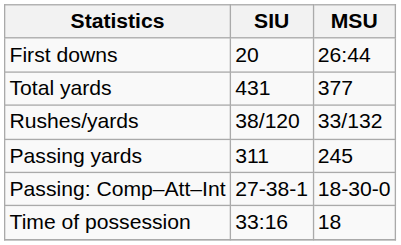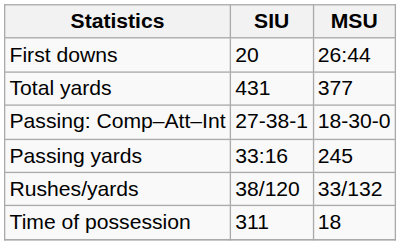rows swapped: Rushes/yards <-> Passing: Comp–Att–Int
Passing yards | SIU: 311 -> 33:16
Time of possession | SIU: 33:16 -> 311
